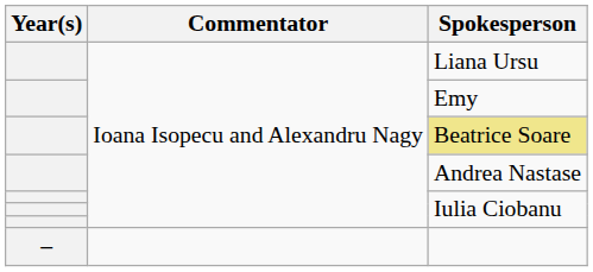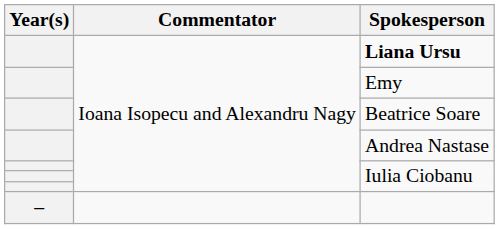Liana Ursu | Spokesperson: normal -> bold
Beatrice Soare | Spokesperson: khaki background -> no background
